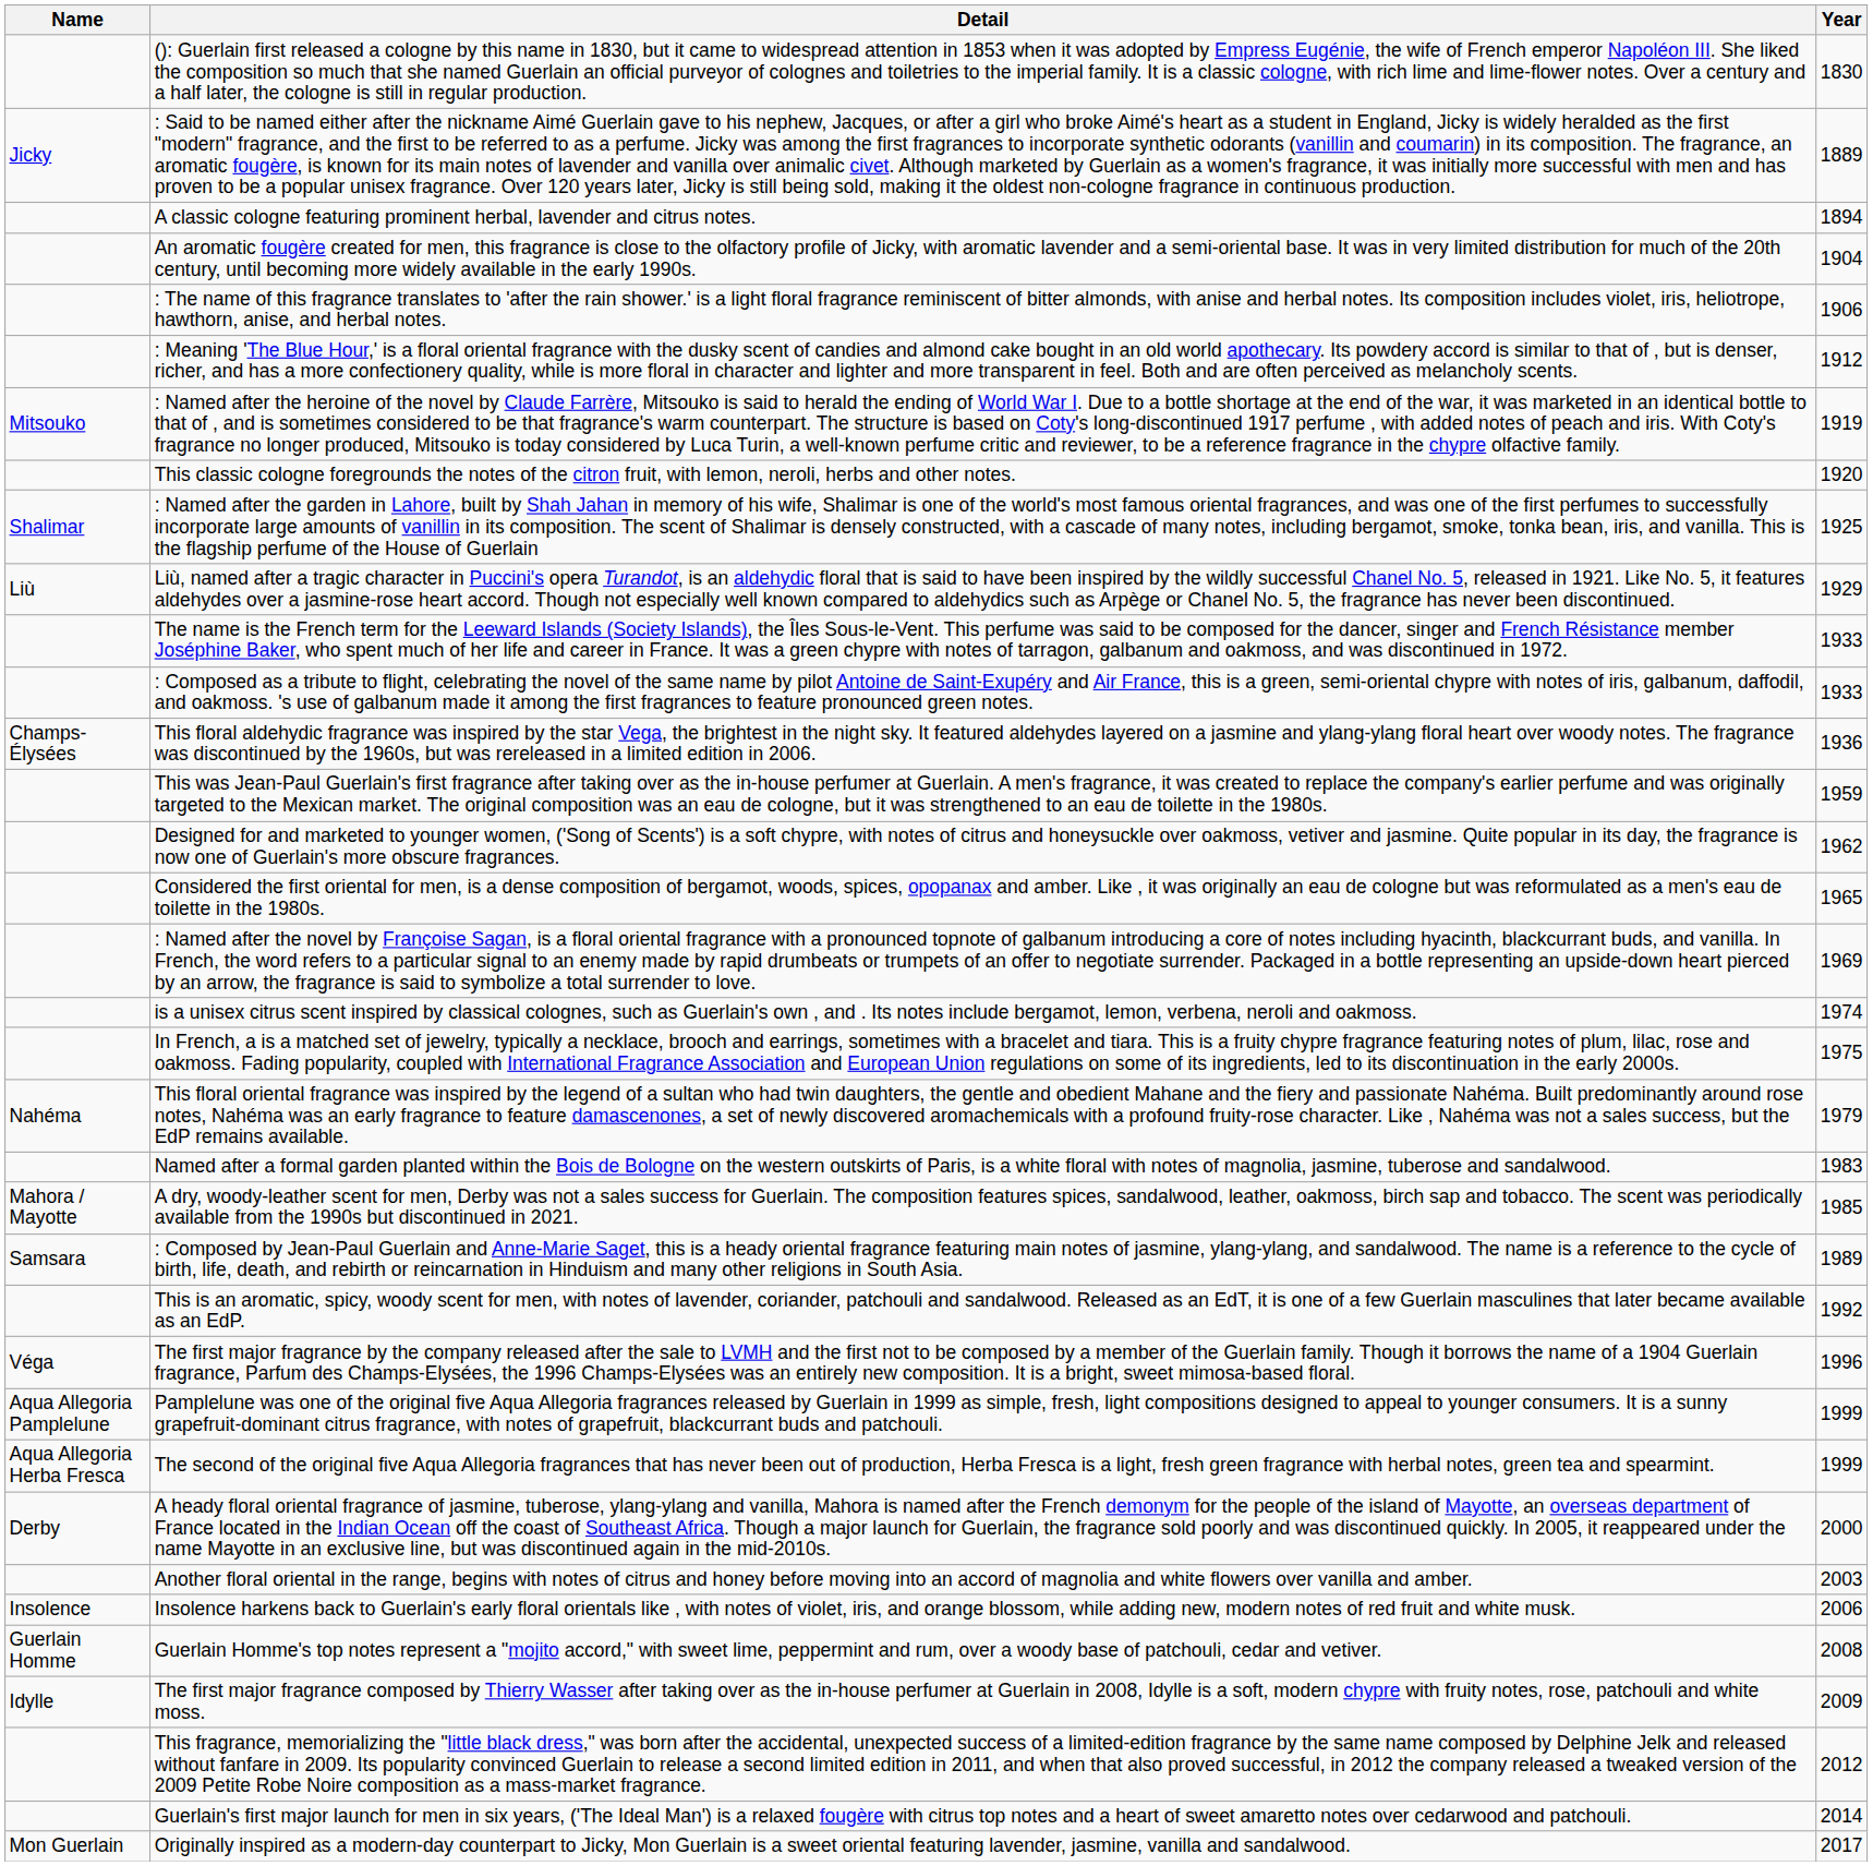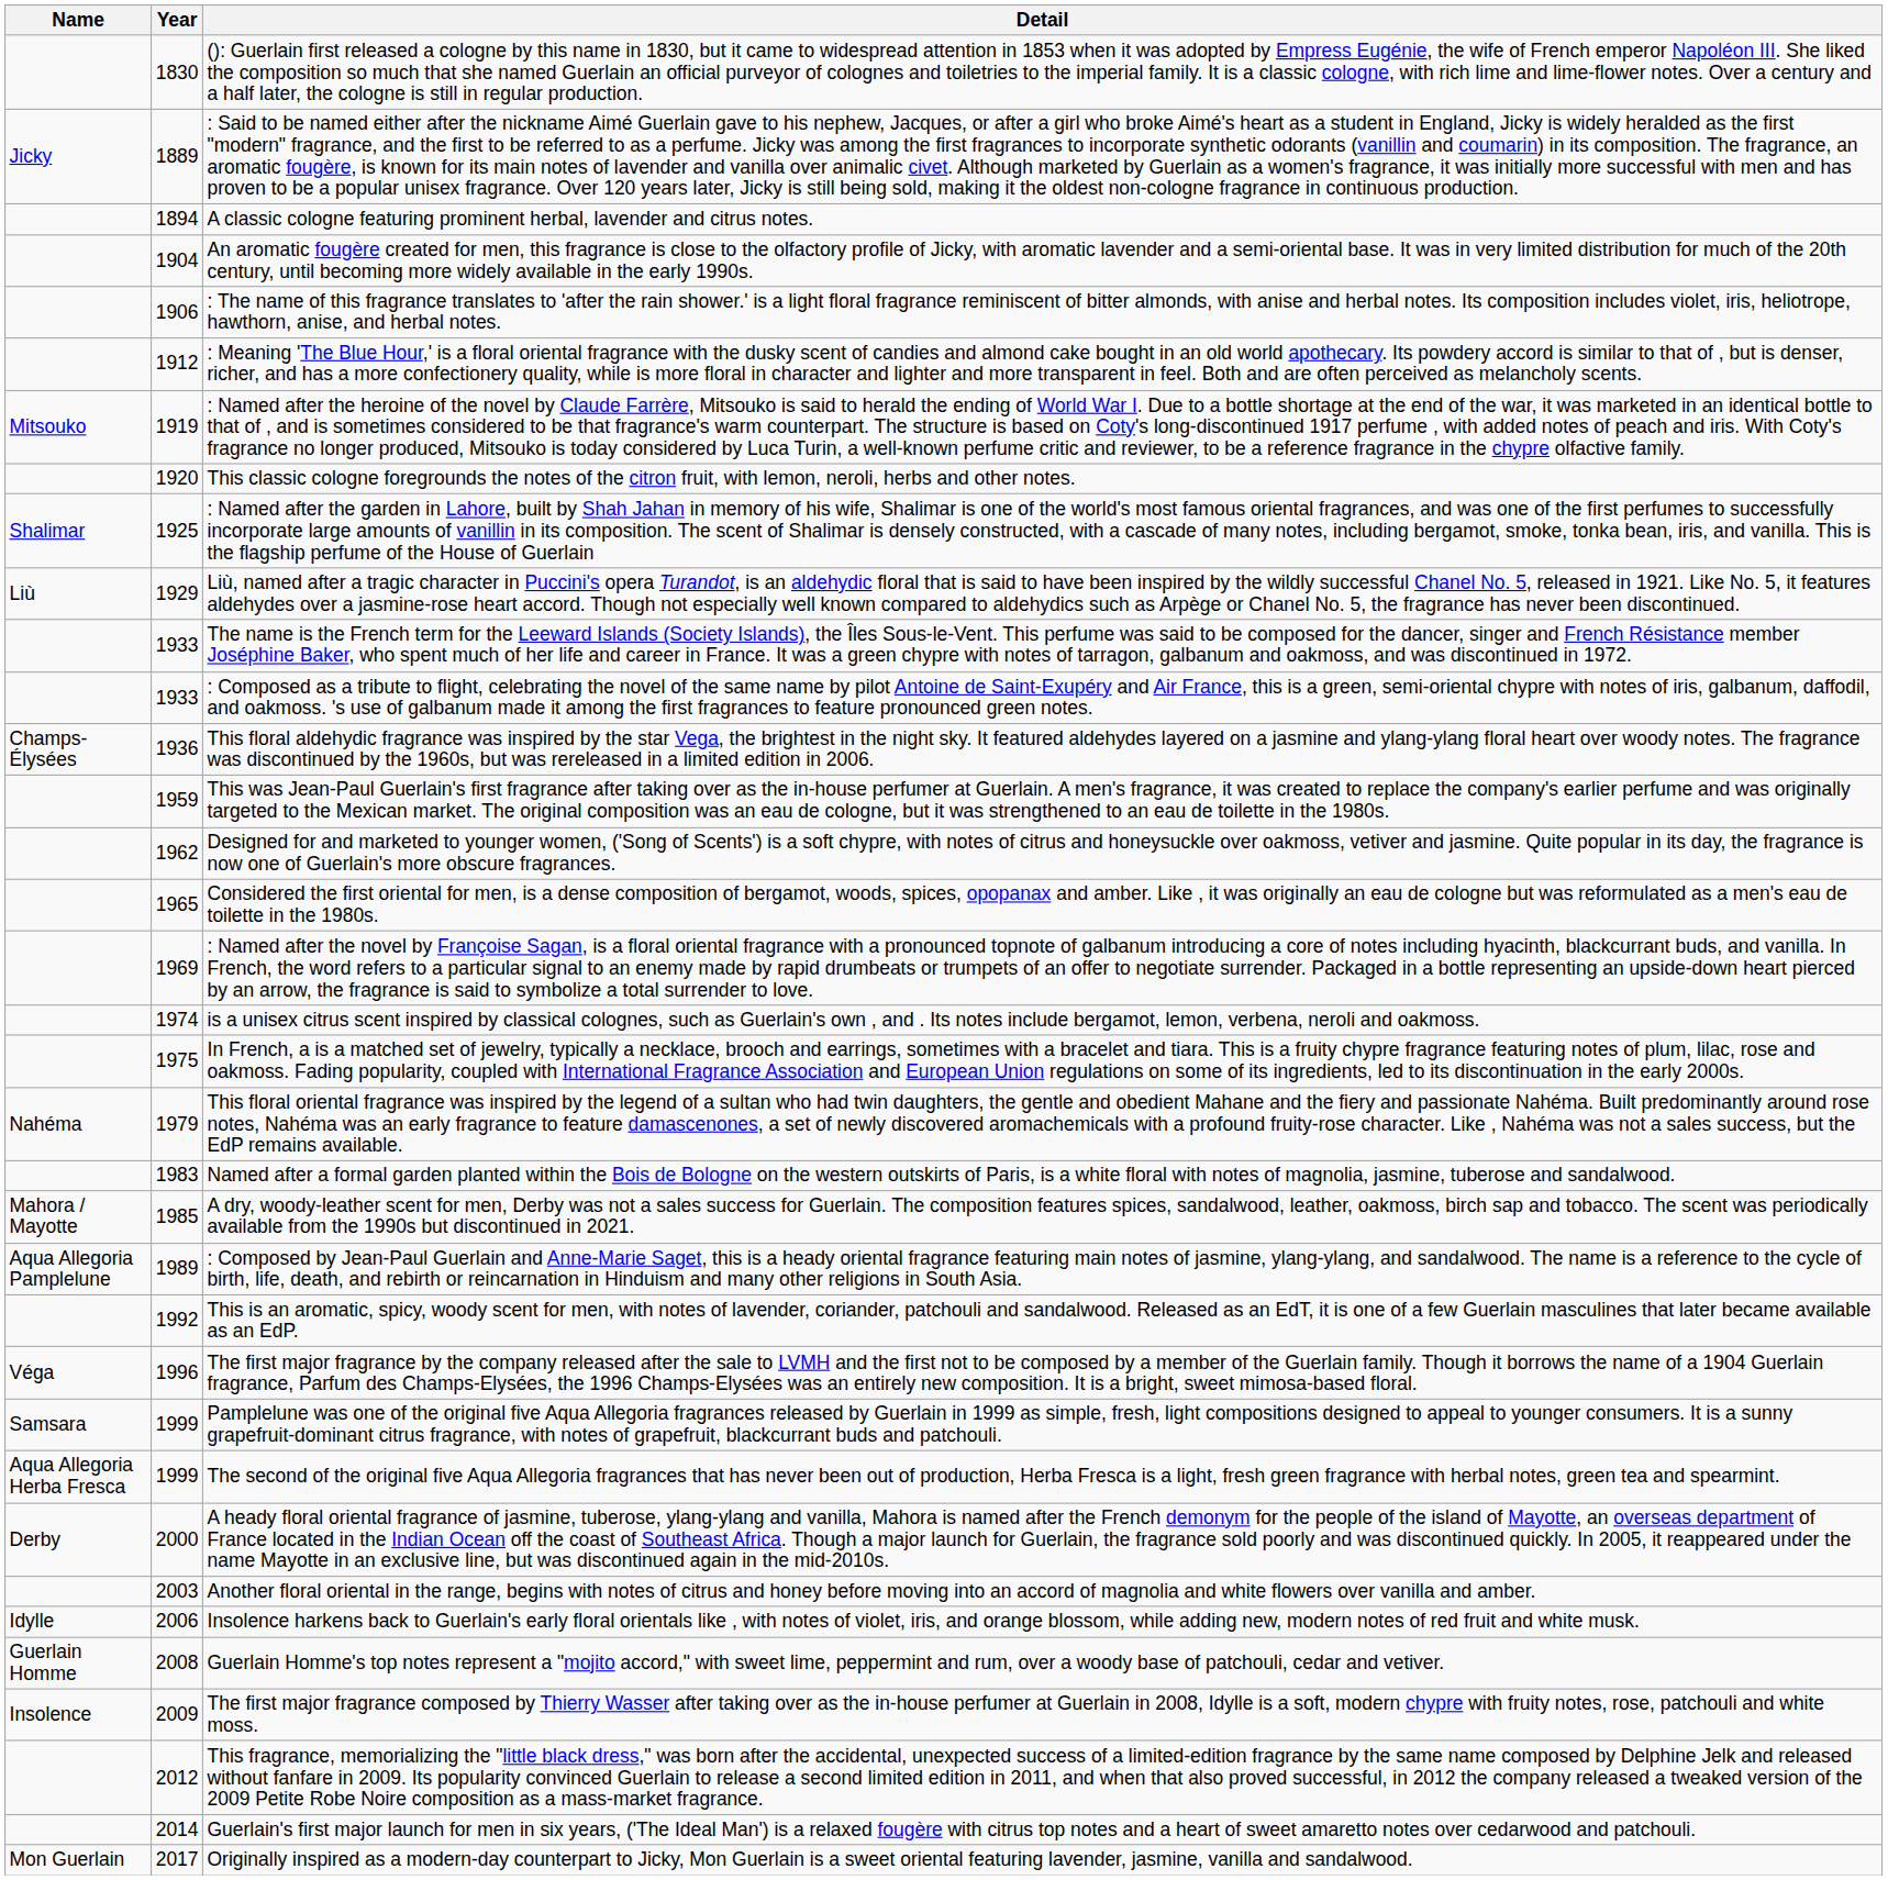columns swapped: Year <-> Detail
row 24 | Name: Samsara -> Aqua Allegoria Pamplelune
row 27 | Name: Aqua Allegoria Pamplelune -> Samsara
row 31 | Name: Insolence -> Idylle
row 33 | Name: Idylle -> Insolence
